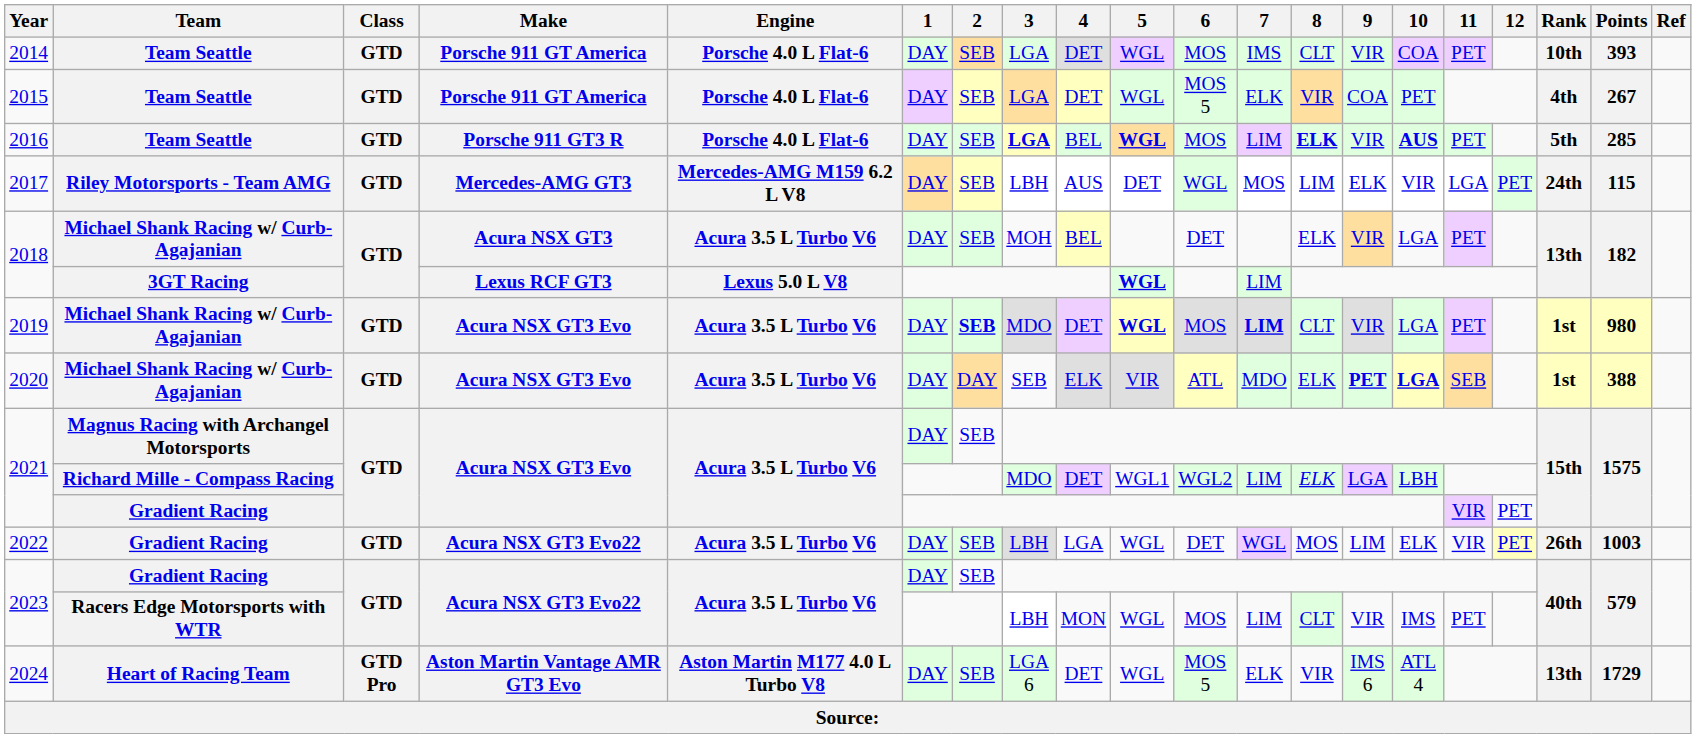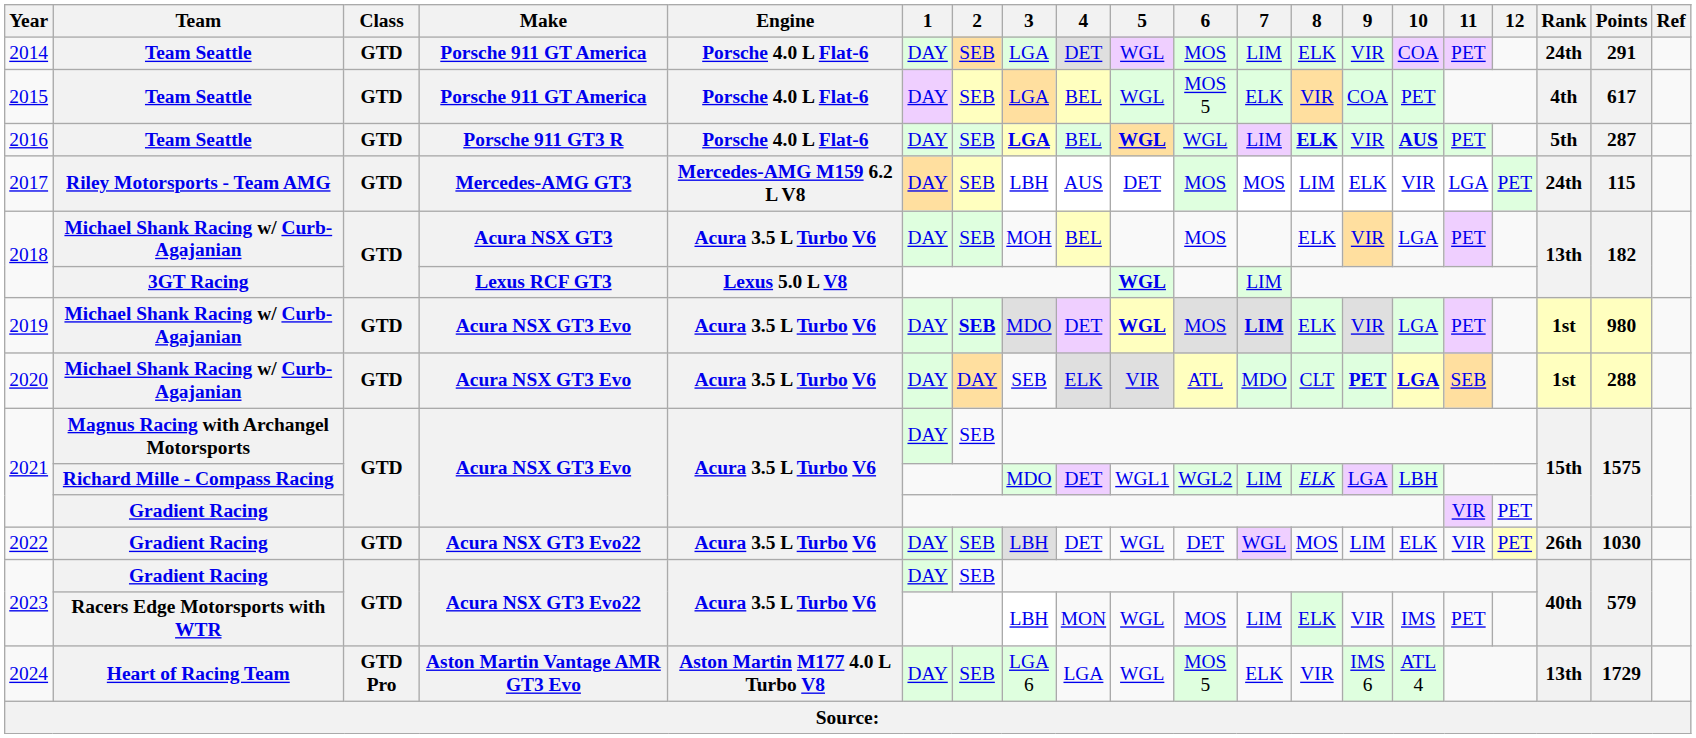2014 | 7: IMS -> LIM
2014 | 8: CLT -> ELK
2014 | Rank: 10th -> 24th
2014 | Points: 393 -> 291
2015 | 4: DET -> BEL
2015 | Points: 267 -> 617
2016 | 6: MOS -> WGL
2016 | Points: 285 -> 287
2017 | 6: WGL -> MOS
2018 / Michael Shank Racing w/ Curb-Agajanian | 6: DET -> MOS
2019 | 8: CLT -> ELK
2020 | 8: ELK -> CLT
2020 | Points: 388 -> 288
2022 | 4: LGA -> DET
2022 | Points: 1003 -> 1030
2023 / Racers Edge Motorsports with WTR | 8: CLT -> ELK
2024 | 4: DET -> LGA
